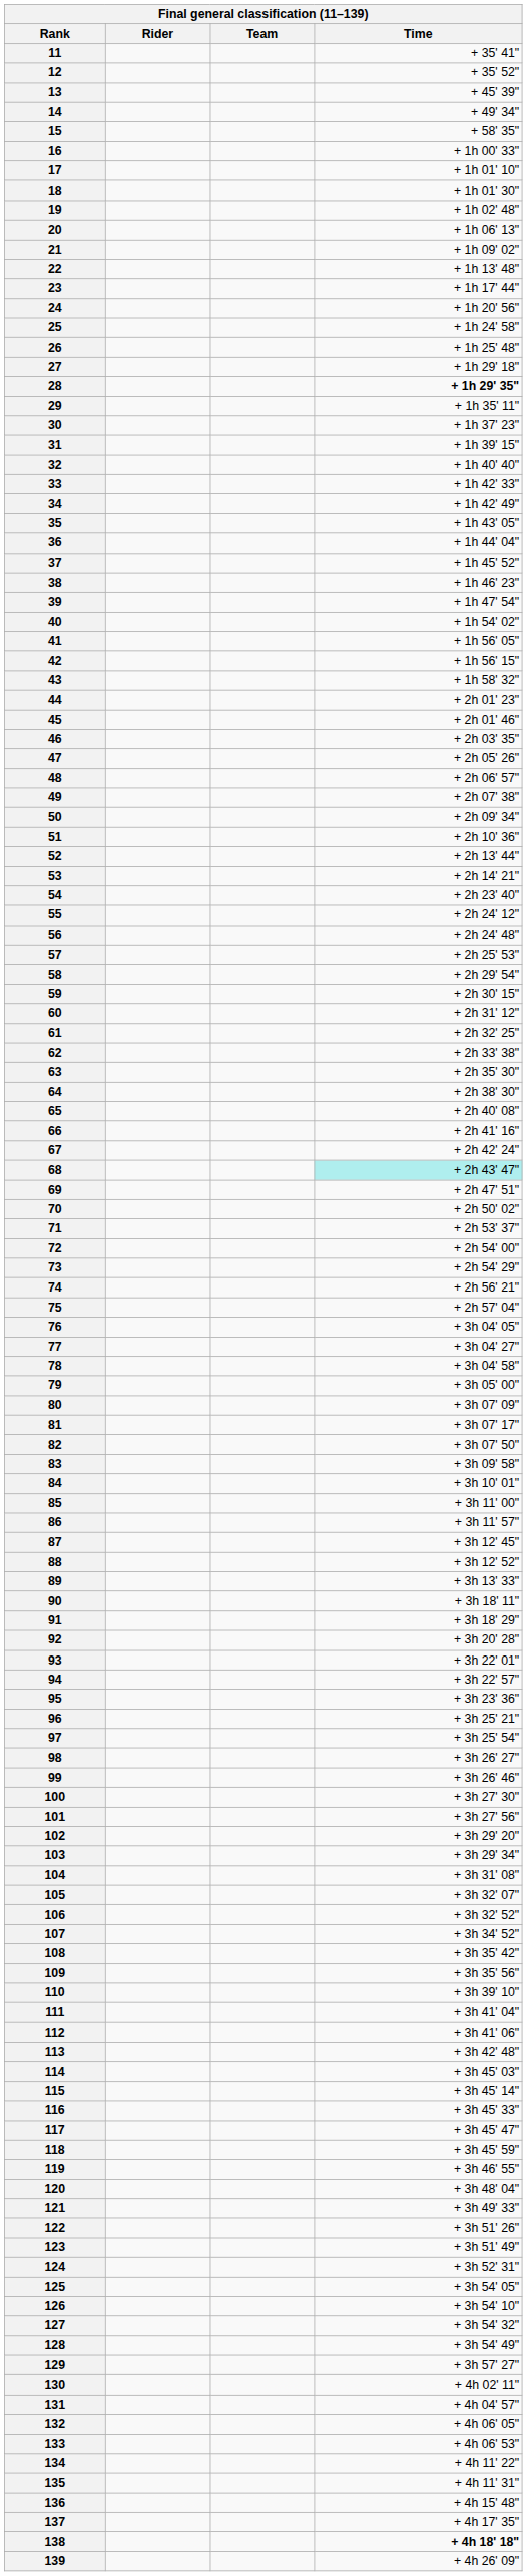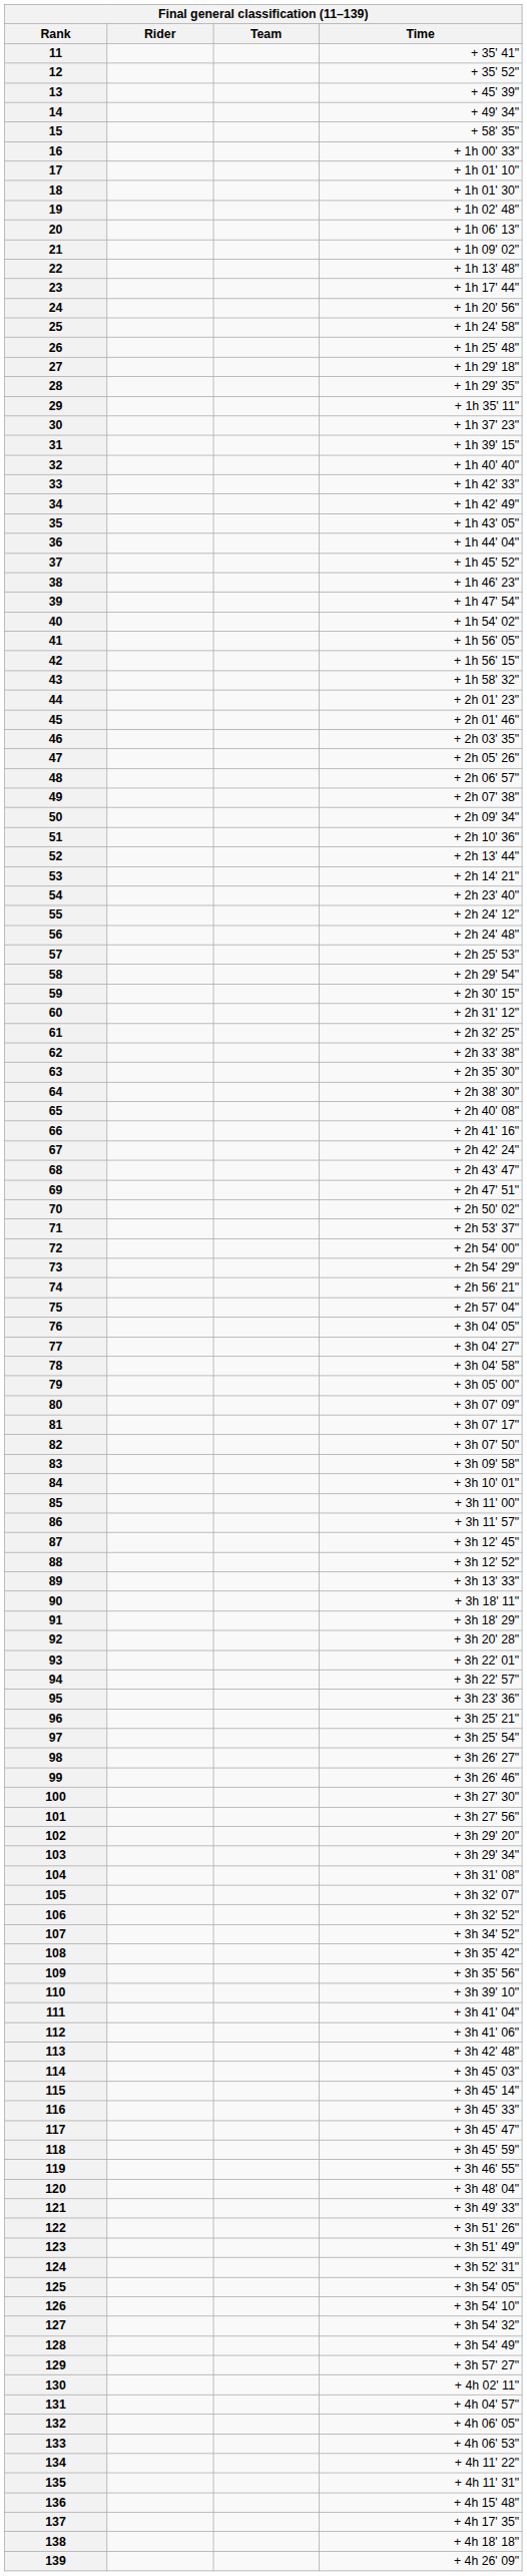28 | Time: bold -> normal
68 | Time: paleturquoise background -> no background
138 | Time: bold -> normal
